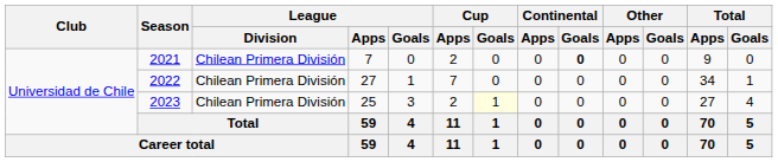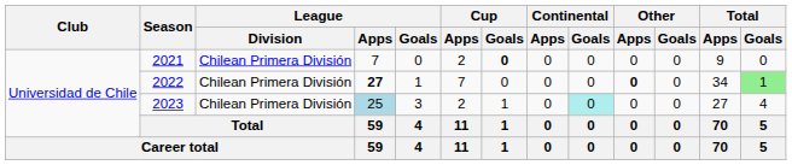2021 | Cup / Goals: normal -> bold
2021 | Continental / Goals: bold -> normal
2022 | League / Apps: normal -> bold
2022 | Other / Apps: normal -> bold
2022 | Total / Goals: no background -> lightgreen background
2023 | League / Apps: no background -> lightblue background
2023 | Cup / Goals: lightyellow background -> no background
2023 | Continental / Goals: no background -> paleturquoise background
